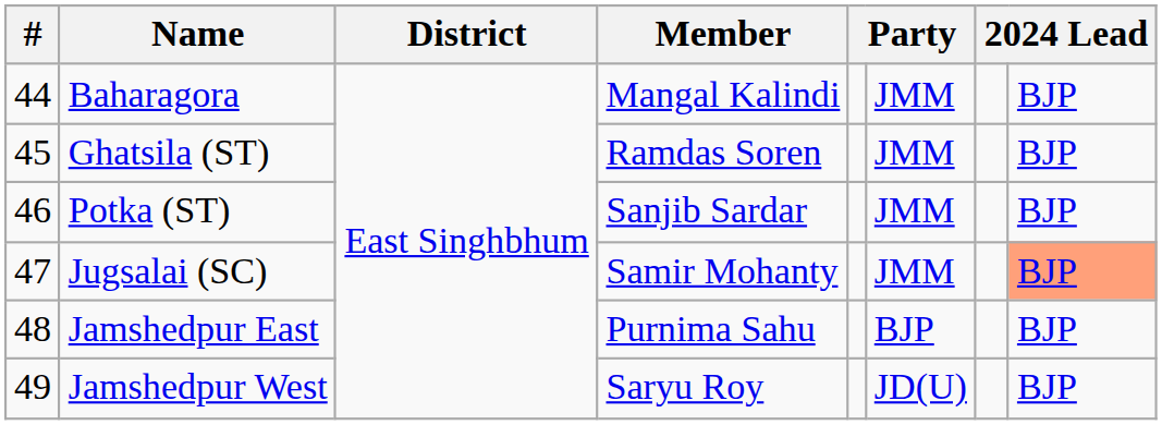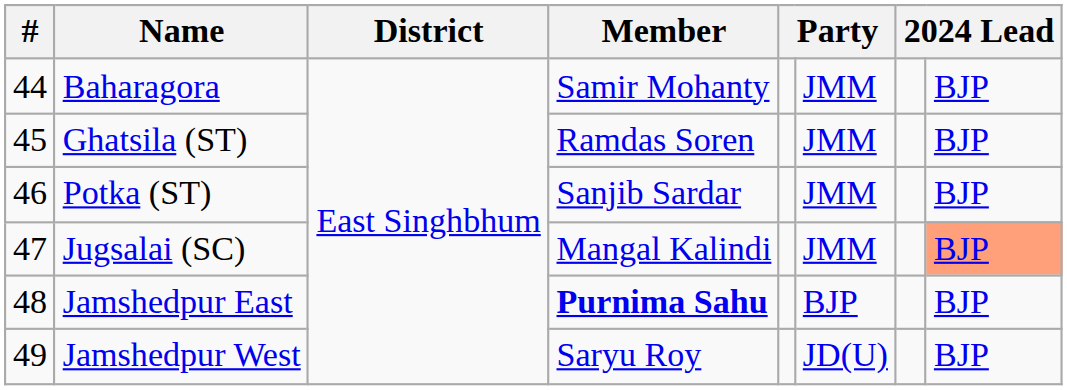Baharagora | Member: Mangal Kalindi -> Samir Mohanty
Jugsalai (SC) | Member: Samir Mohanty -> Mangal Kalindi
Jamshedpur East | Member: normal -> bold
